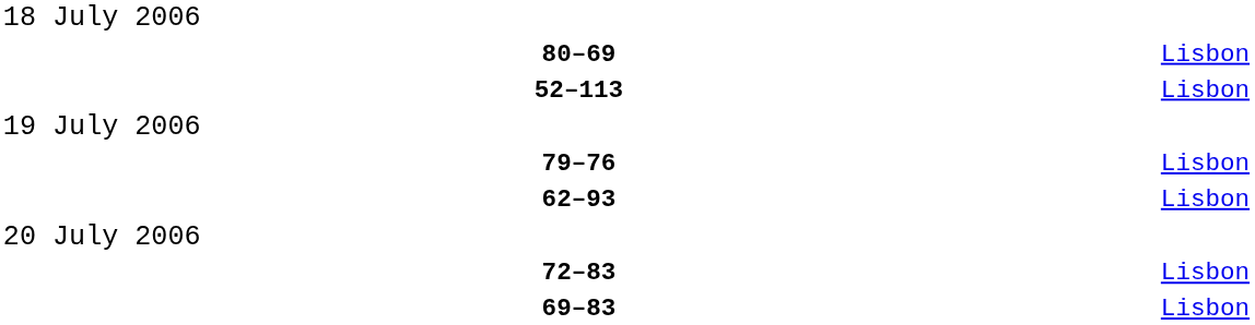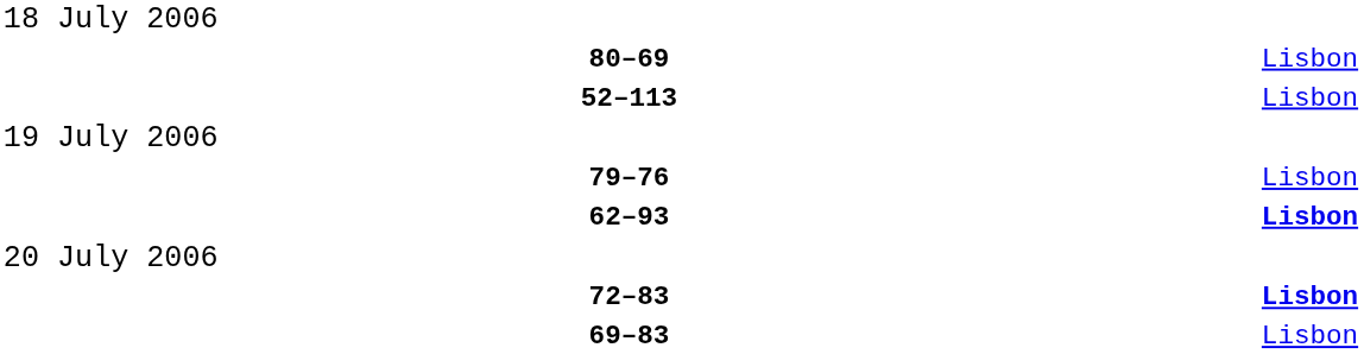62–93 | column 3: normal -> bold
72–83 | column 3: normal -> bold
